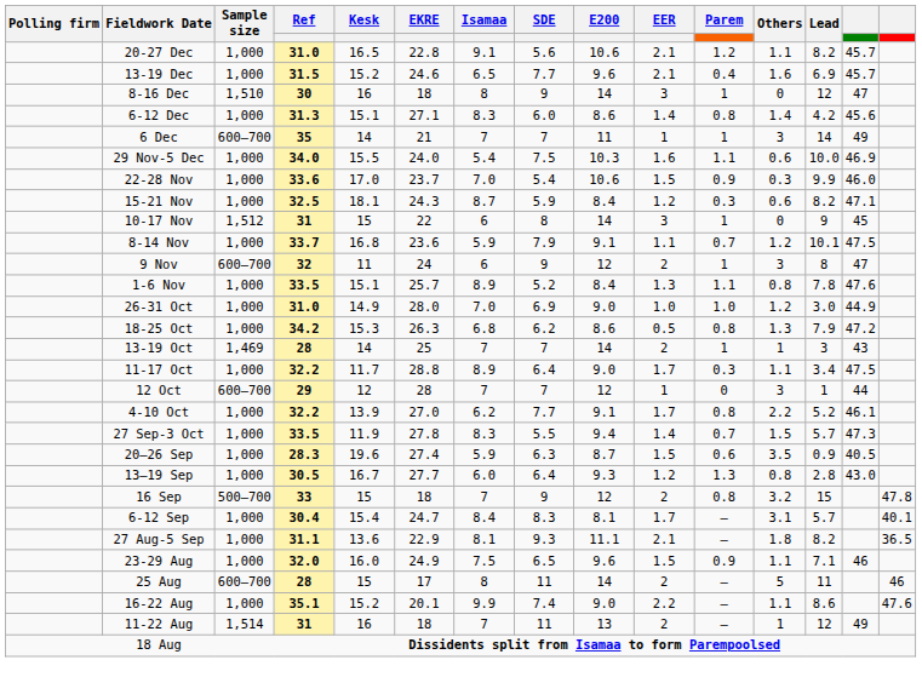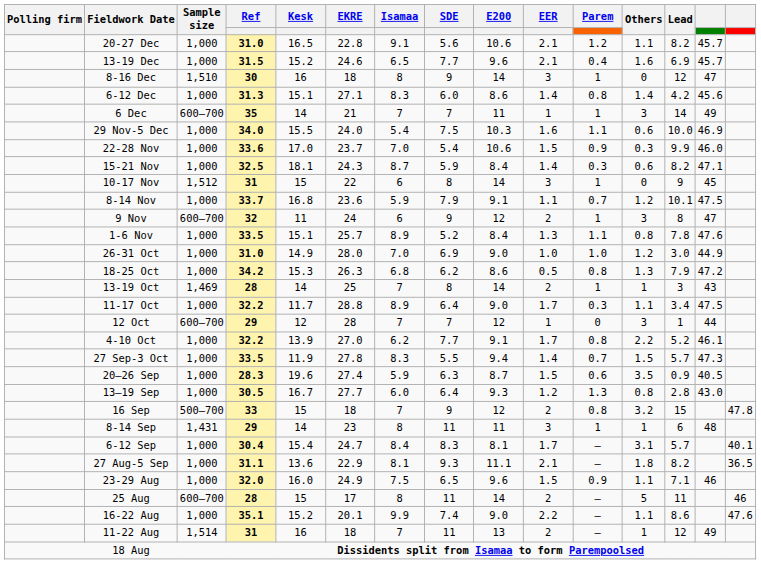15-21 Nov | EER: 1.2 -> 1.4
13-19 Oct | SDE: 7 -> 8
+ row: 8-14 Sep | 1,431 | 29 | 14 | 23 | 8 | 11 | 11 | 3 | 1 | 1 | 6 | 48
